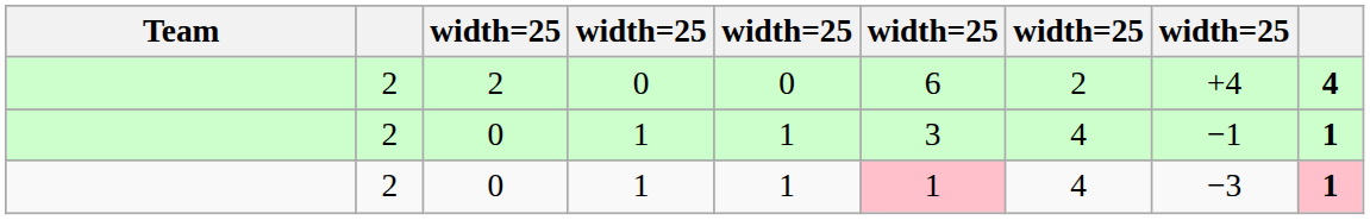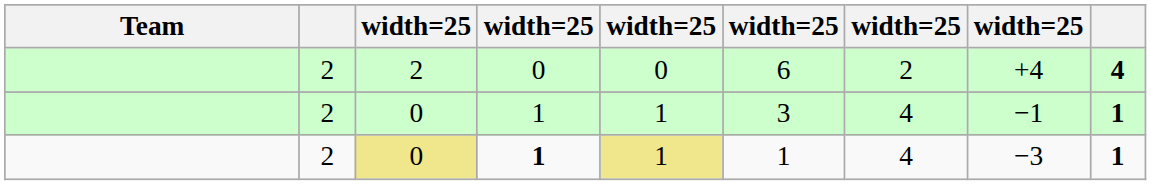row 4 | column 3: no background -> khaki background
row 4 | column 4: normal -> bold
row 4 | column 5: no background -> khaki background
row 4 | column 6: pink background -> no background
row 4 | column 9: pink background -> no background
